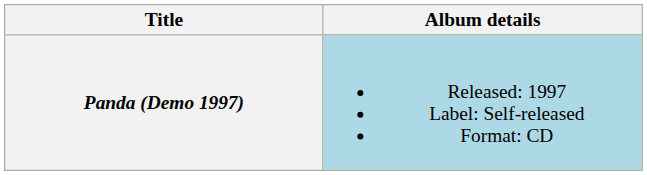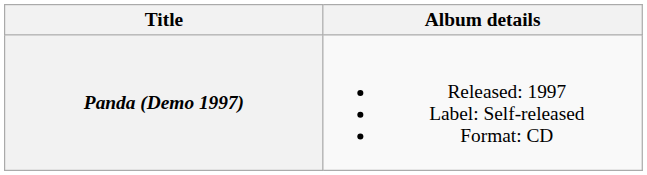Panda (Demo 1997) | Album details: lightblue background -> no background
